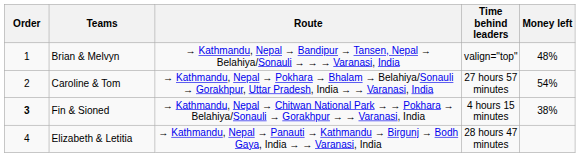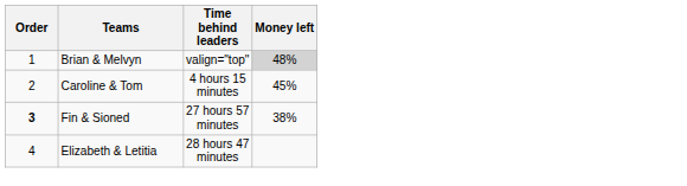- column: Route | → Kathmandu, Nepal → Bandipur → Tansen, Nepal → Belahiya/Sonauli → → → Varanasi, India | → Kathmandu, Nepal → Pokhara → Bhalam → Belahiya/Sonauli → Gorakhpur, Uttar Pradesh, India → → Varanasi, India | → Kathmandu, Nepal → Chitwan National Park → → Pokhara → Belahiya/Sonauli → Gorakhpur → → Varanasi, India | → Kathmandu, Nepal → Panauti → Kathmandu → Birgunj → Bodh Gaya, India → → Varanasi, India
Brian & Melvyn | Money left: no background -> lightgrey background
Caroline & Tom | Time behind leaders: 27 hours 57 minutes -> 4 hours 15 minutes
Caroline & Tom | Money left: 54% -> 45%
Fin & Sioned | Time behind leaders: 4 hours 15 minutes -> 27 hours 57 minutes
